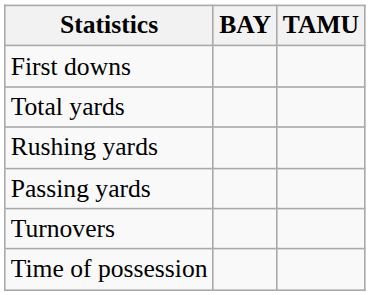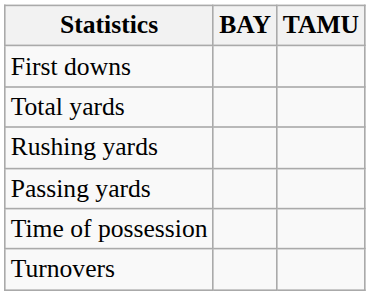rows swapped: Turnovers <-> Time of possession
